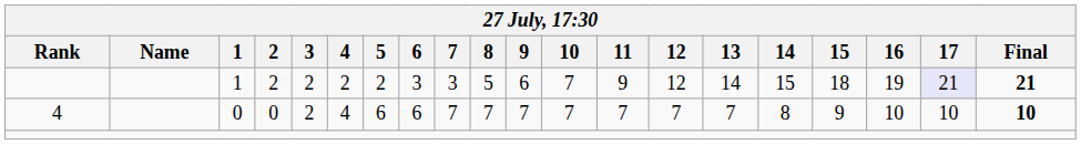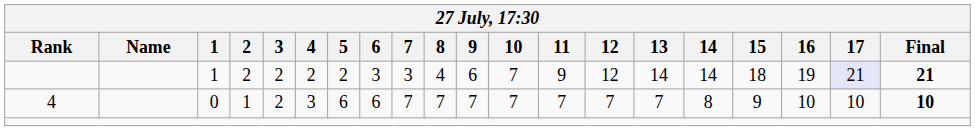row 3 | 8: 5 -> 4
row 3 | 14: 15 -> 14
row 4 | 2: 0 -> 1
row 4 | 4: 4 -> 3
